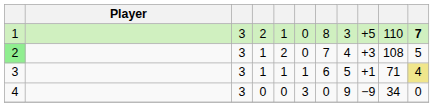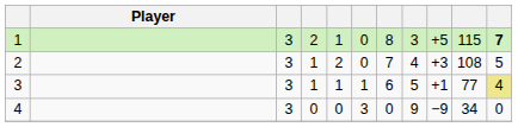row 2 | column 10: 110 -> 115
row 3 | column 1: lightgreen background -> no background
row 4 | column 10: 71 -> 77
